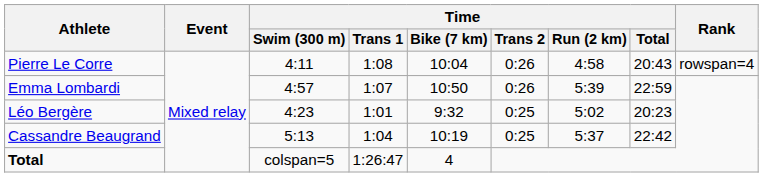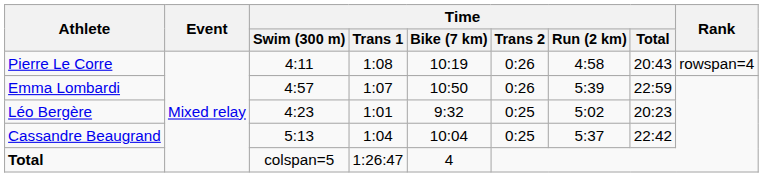Pierre Le Corre | Time / Bike (7 km): 10:04 -> 10:19
Cassandre Beaugrand | Time / Bike (7 km): 10:19 -> 10:04
